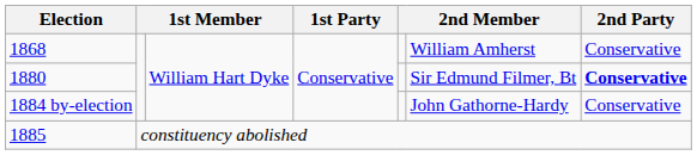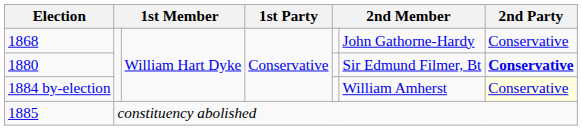1868 | column 6: William Amherst -> John Gathorne-Hardy
1884 by-election | column 6: John Gathorne-Hardy -> William Amherst
1884 by-election | 2nd Party: no background -> lightyellow background
